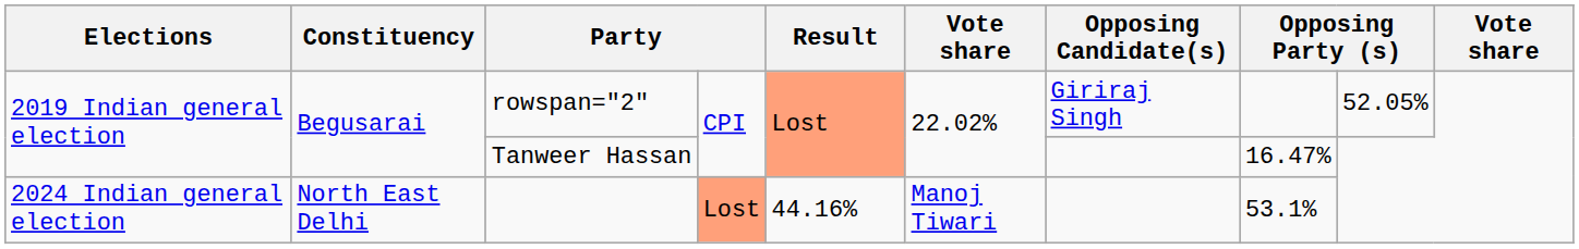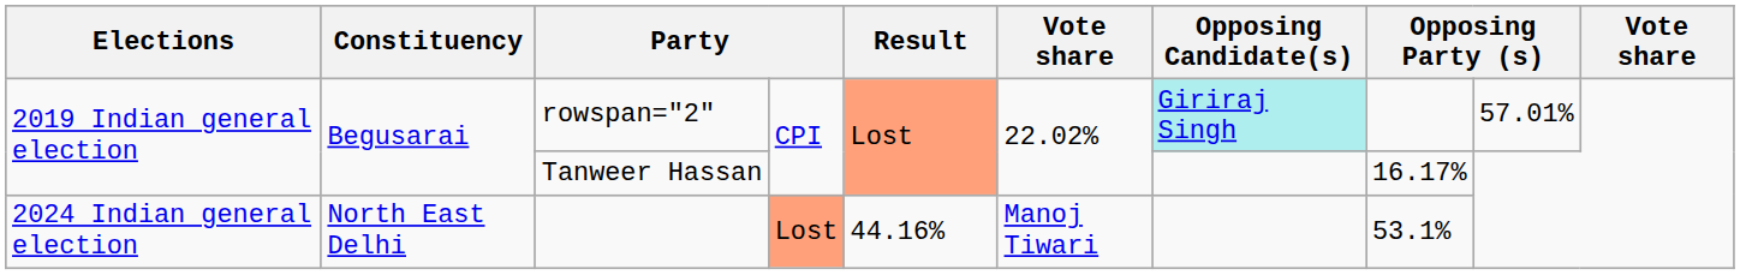rowspan="2" | Opposing Candidate(s): no background -> paleturquoise background
rowspan="2" | column 9: 52.05% -> 57.01%
Tanweer Hassan | column 8: 16.47% -> 16.17%
